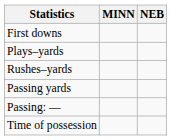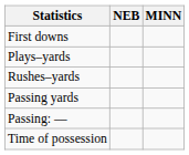columns swapped: NEB <-> MINN
